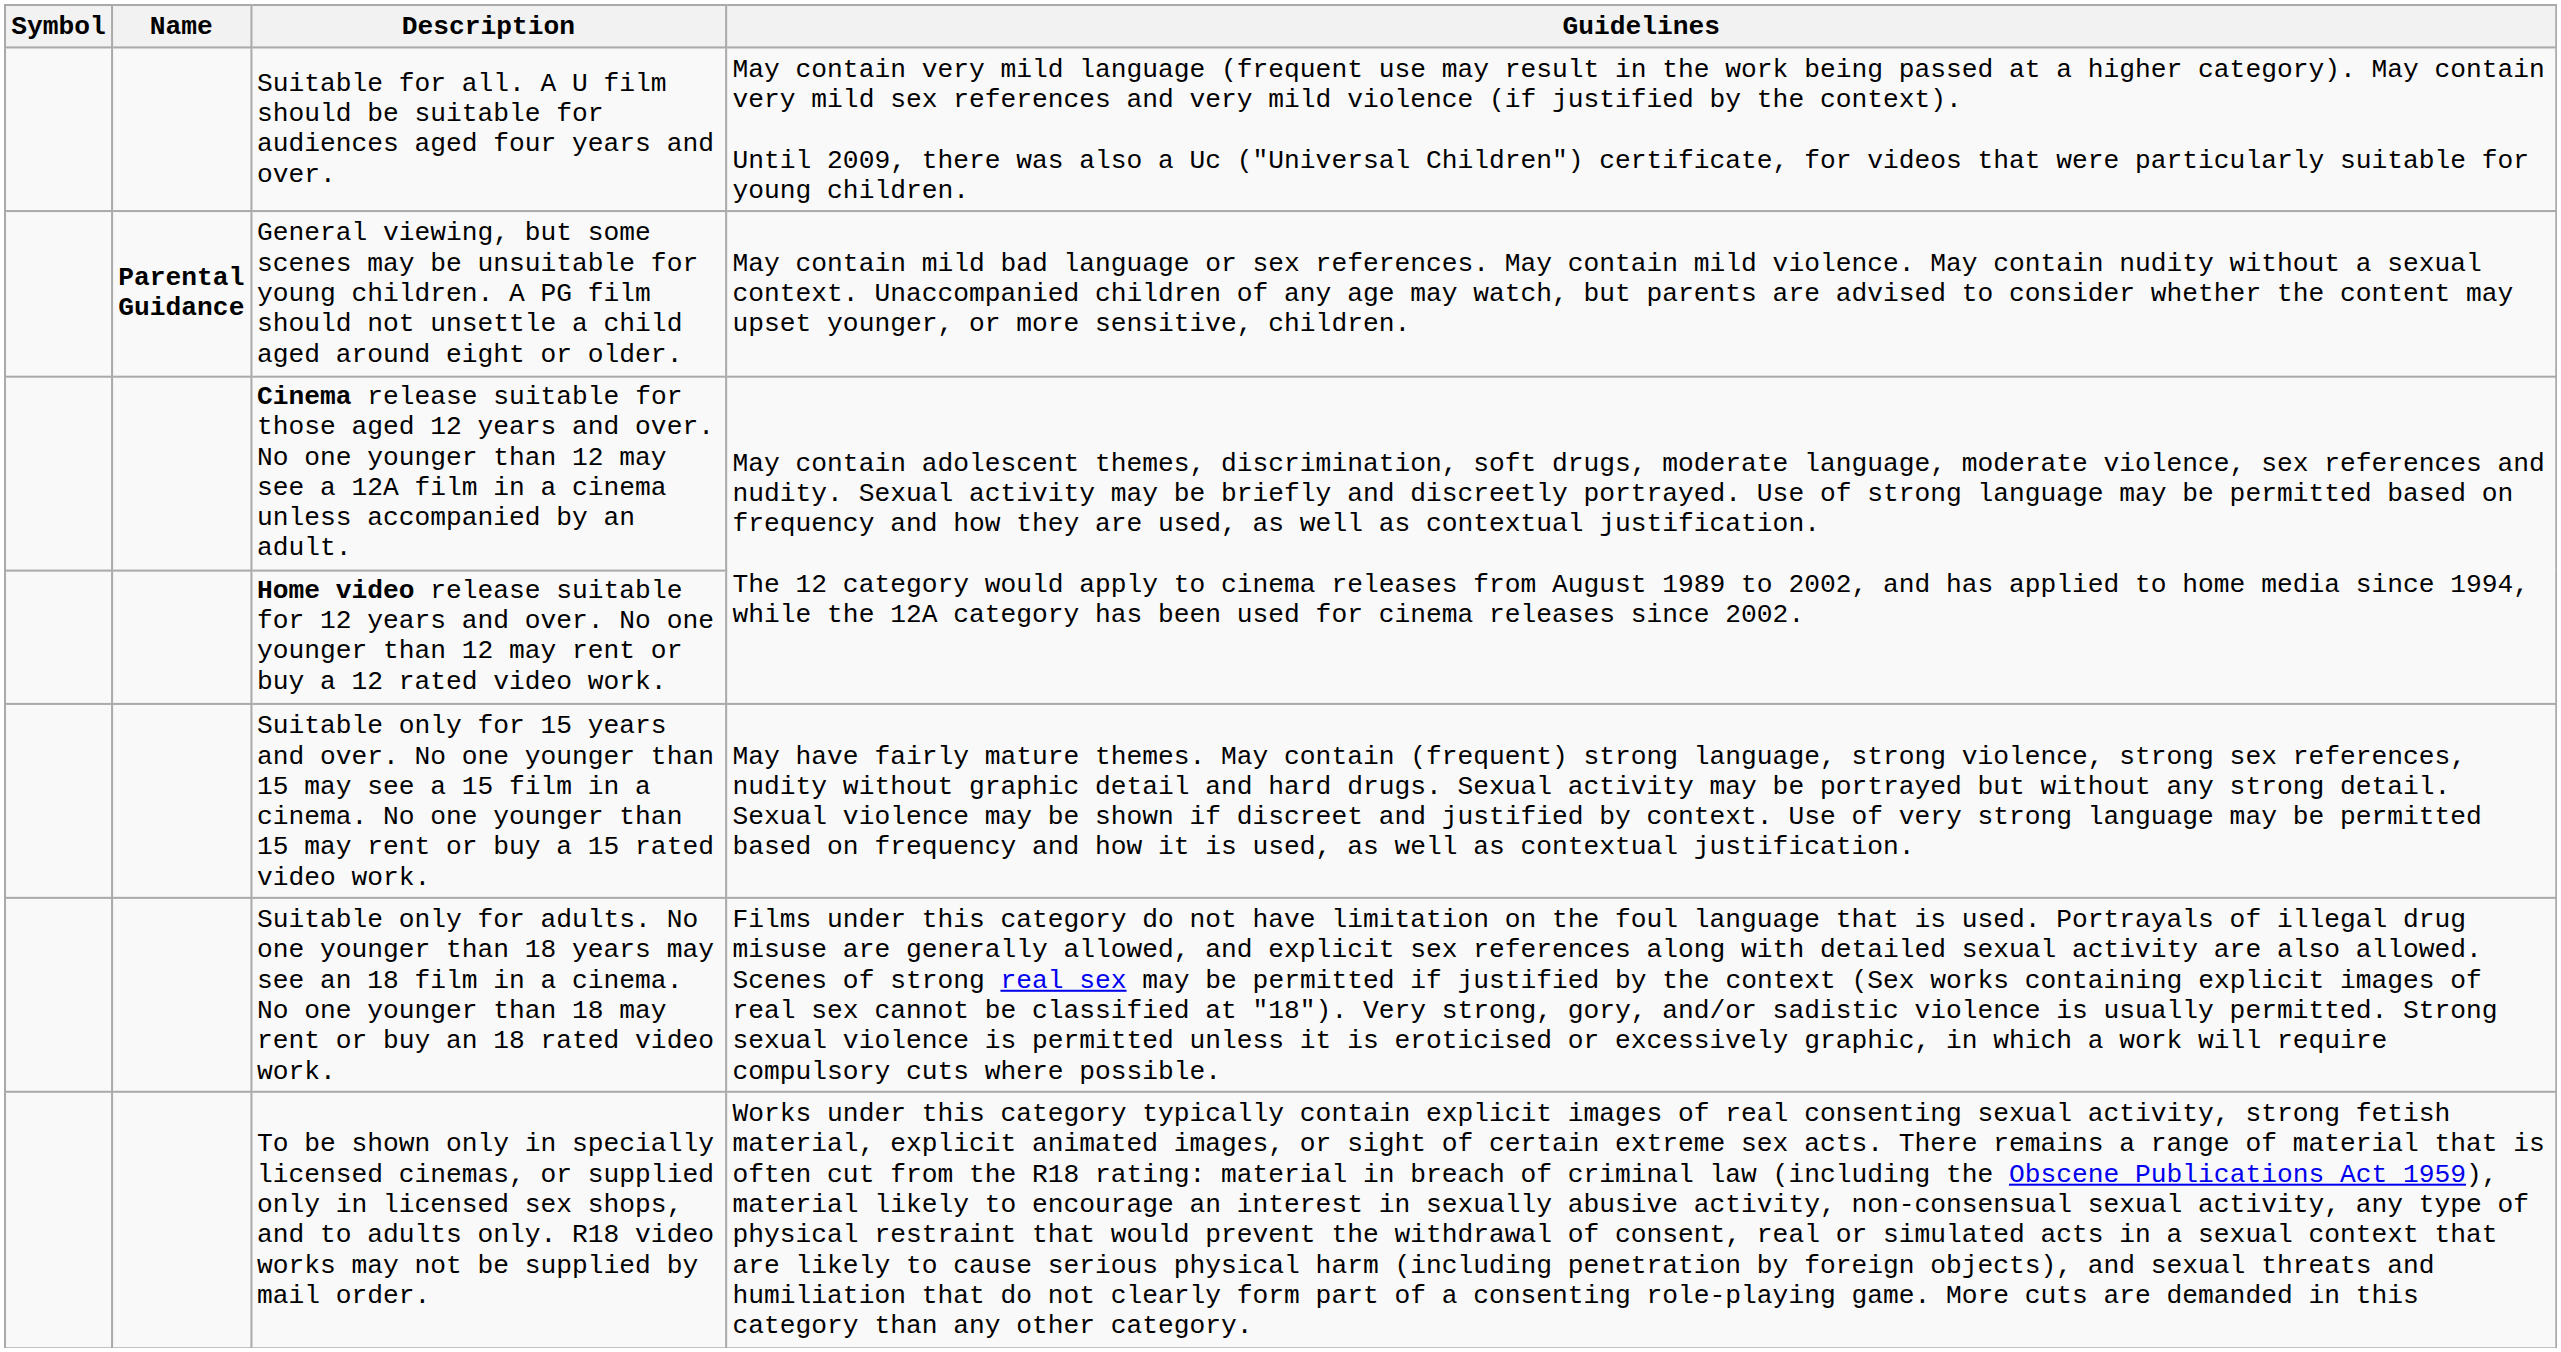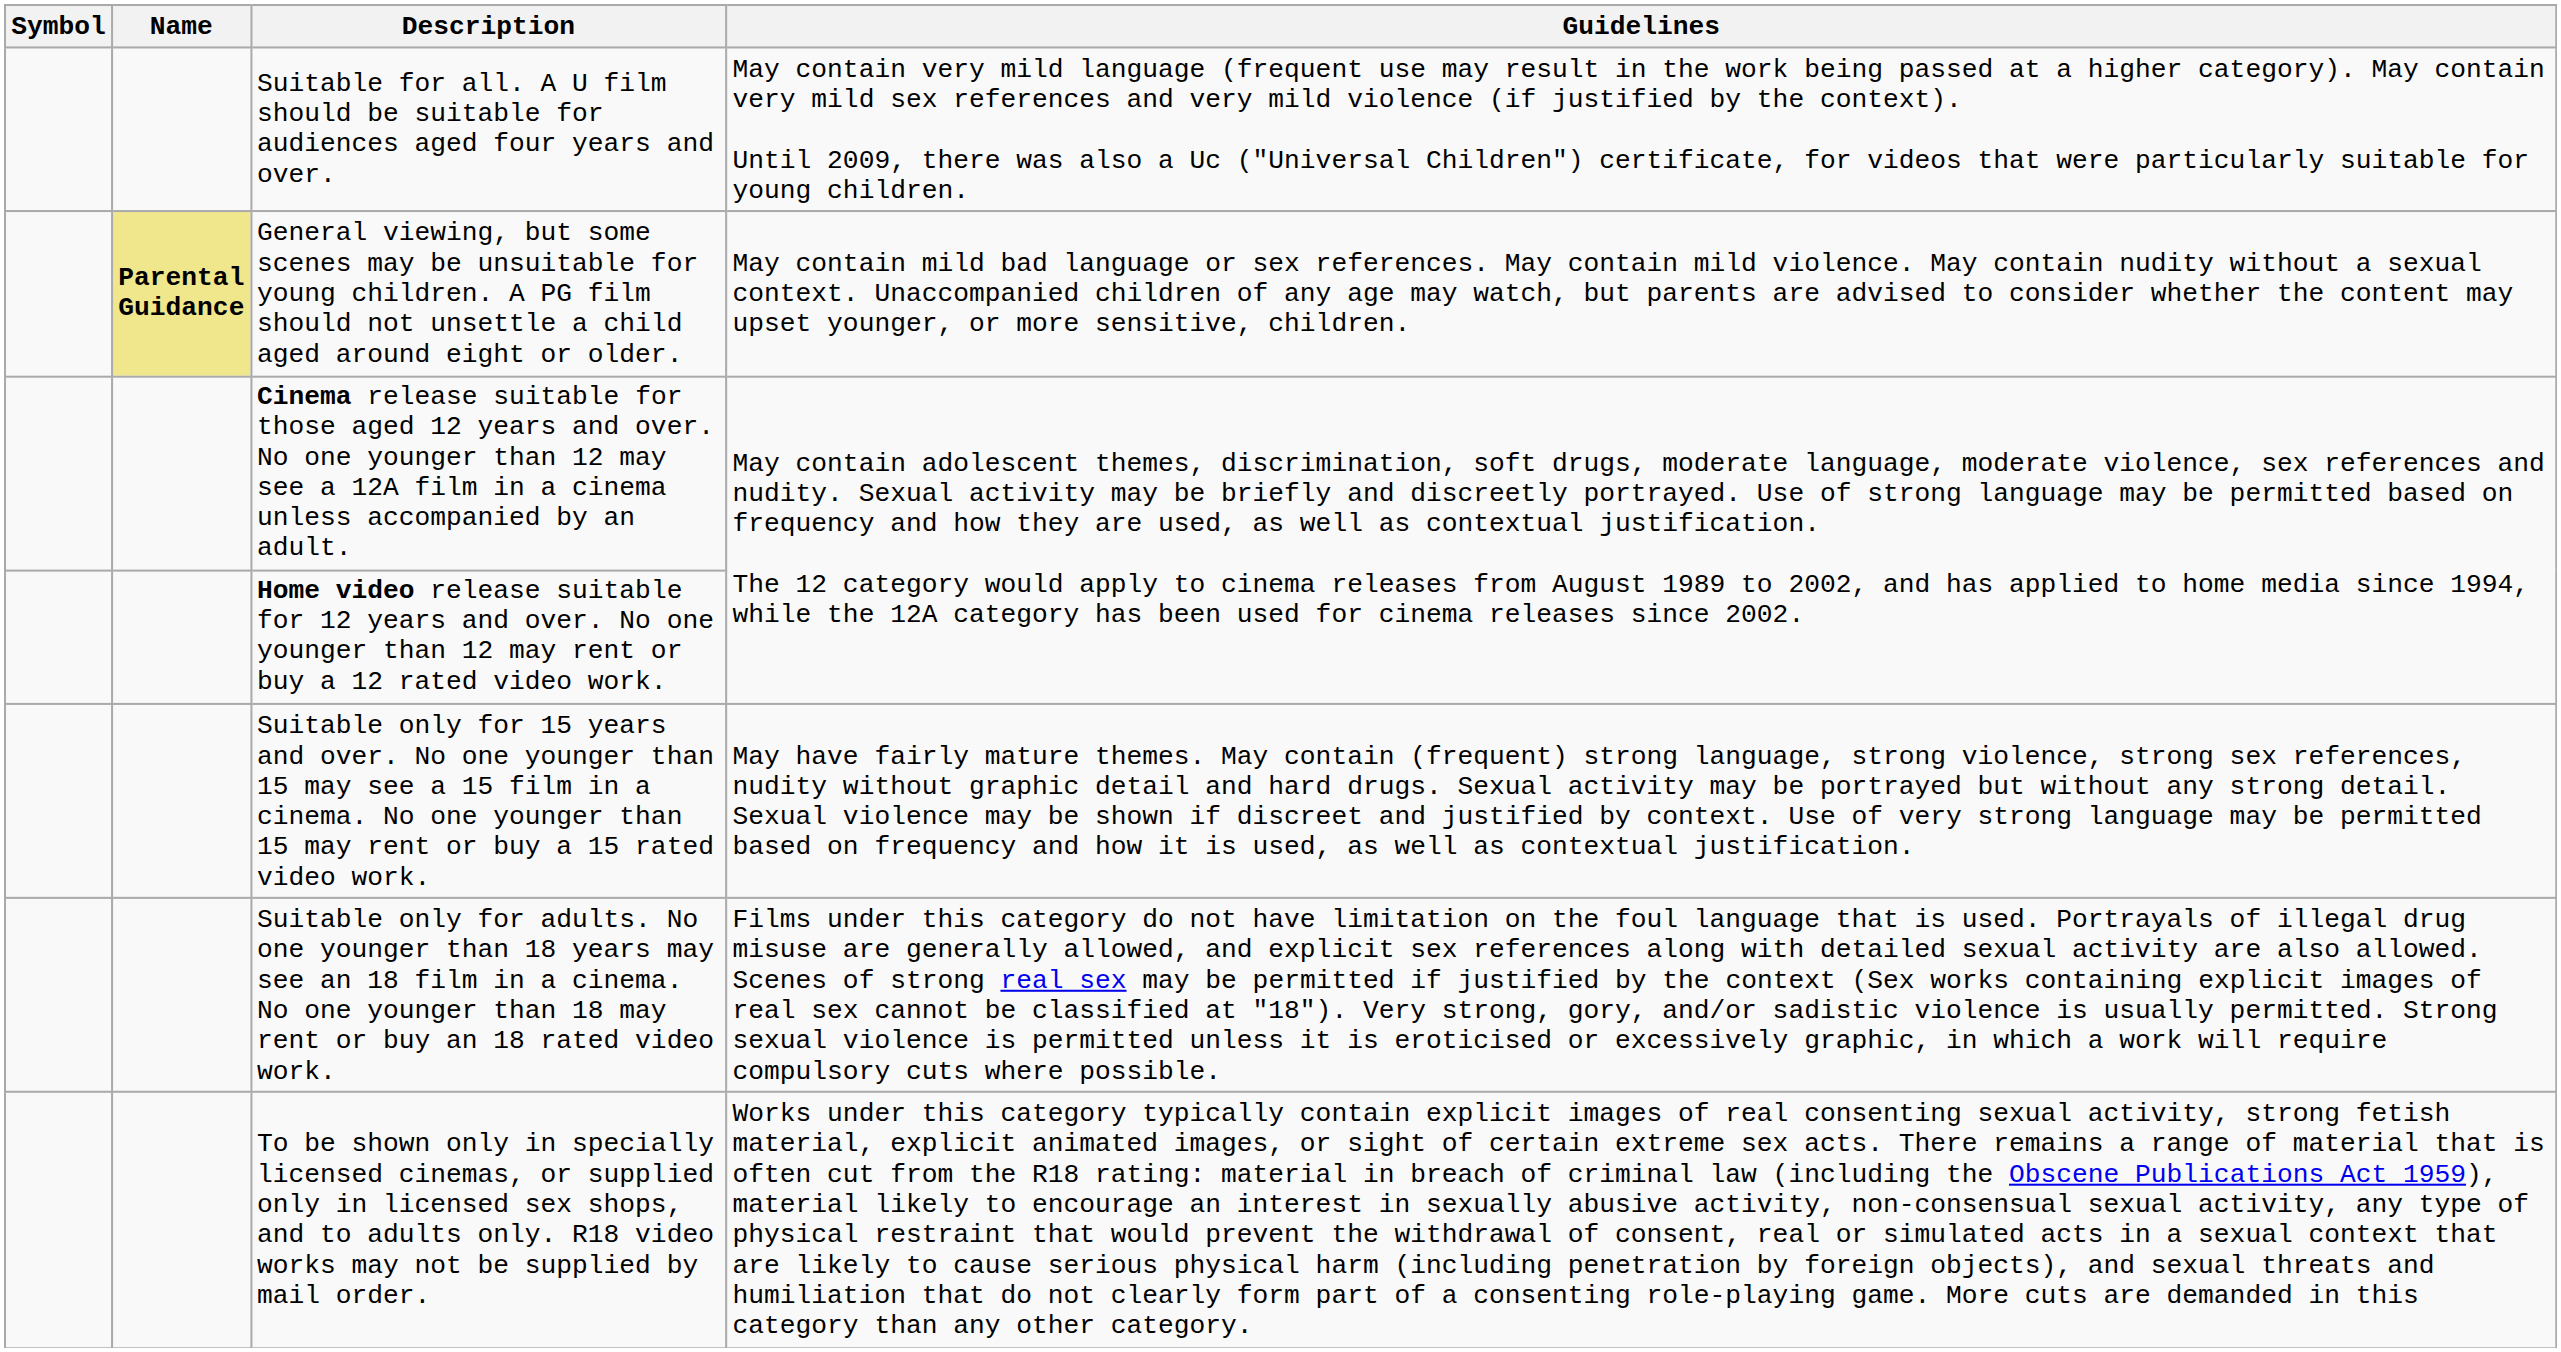row 3 | Name: no background -> khaki background
